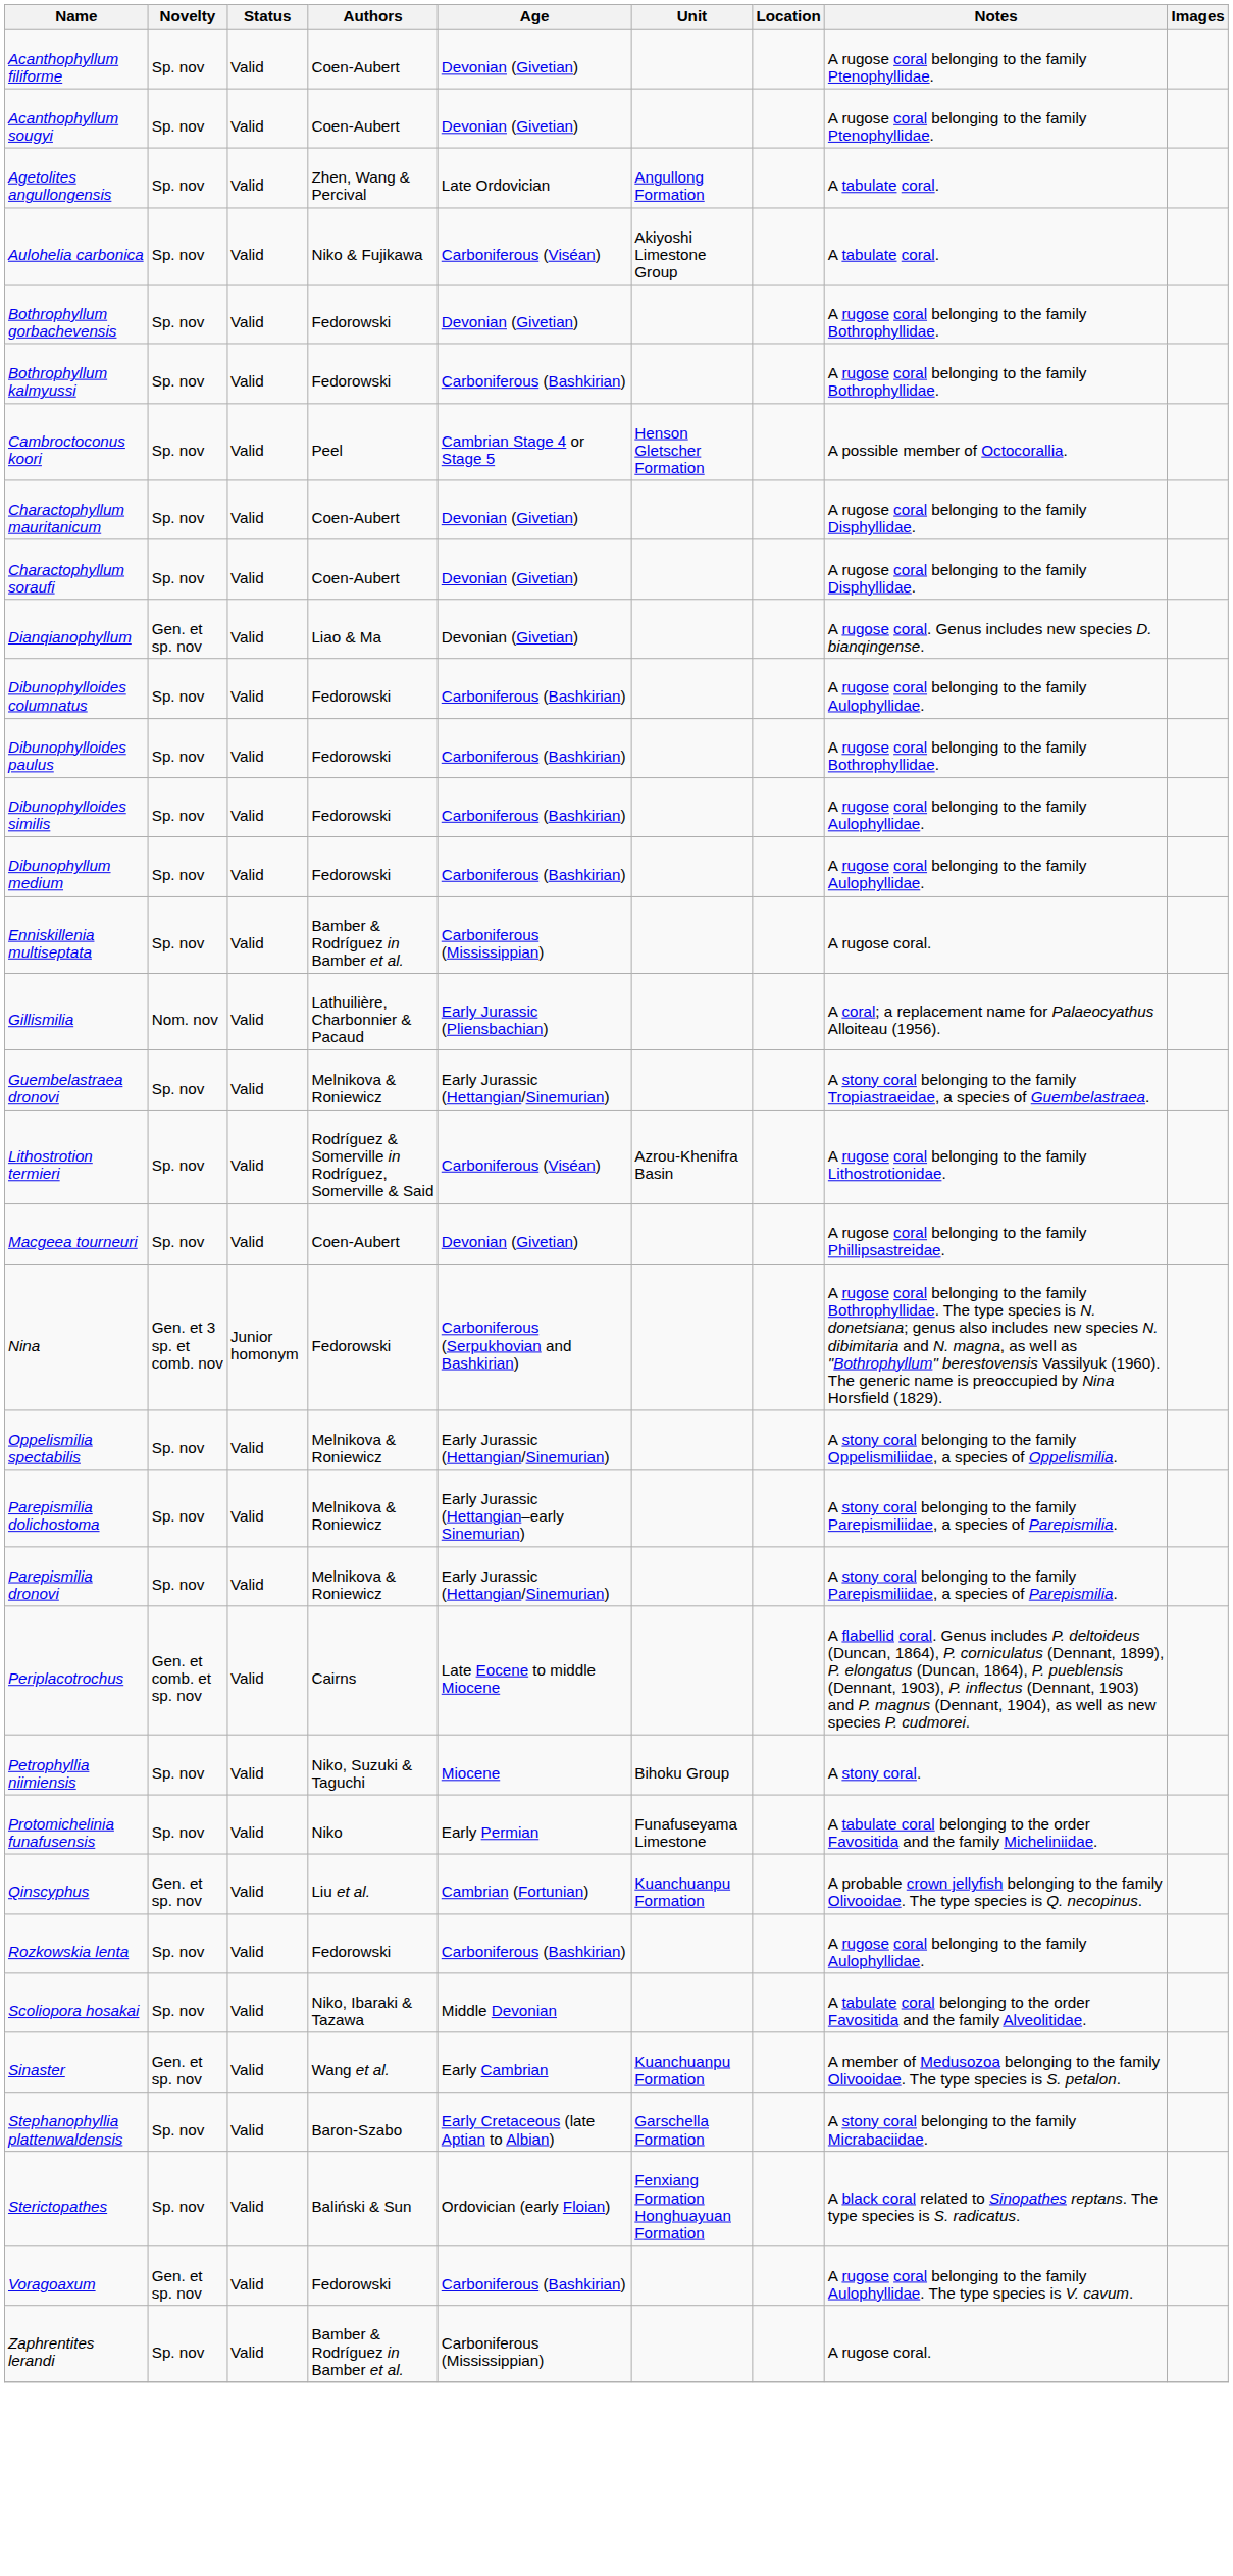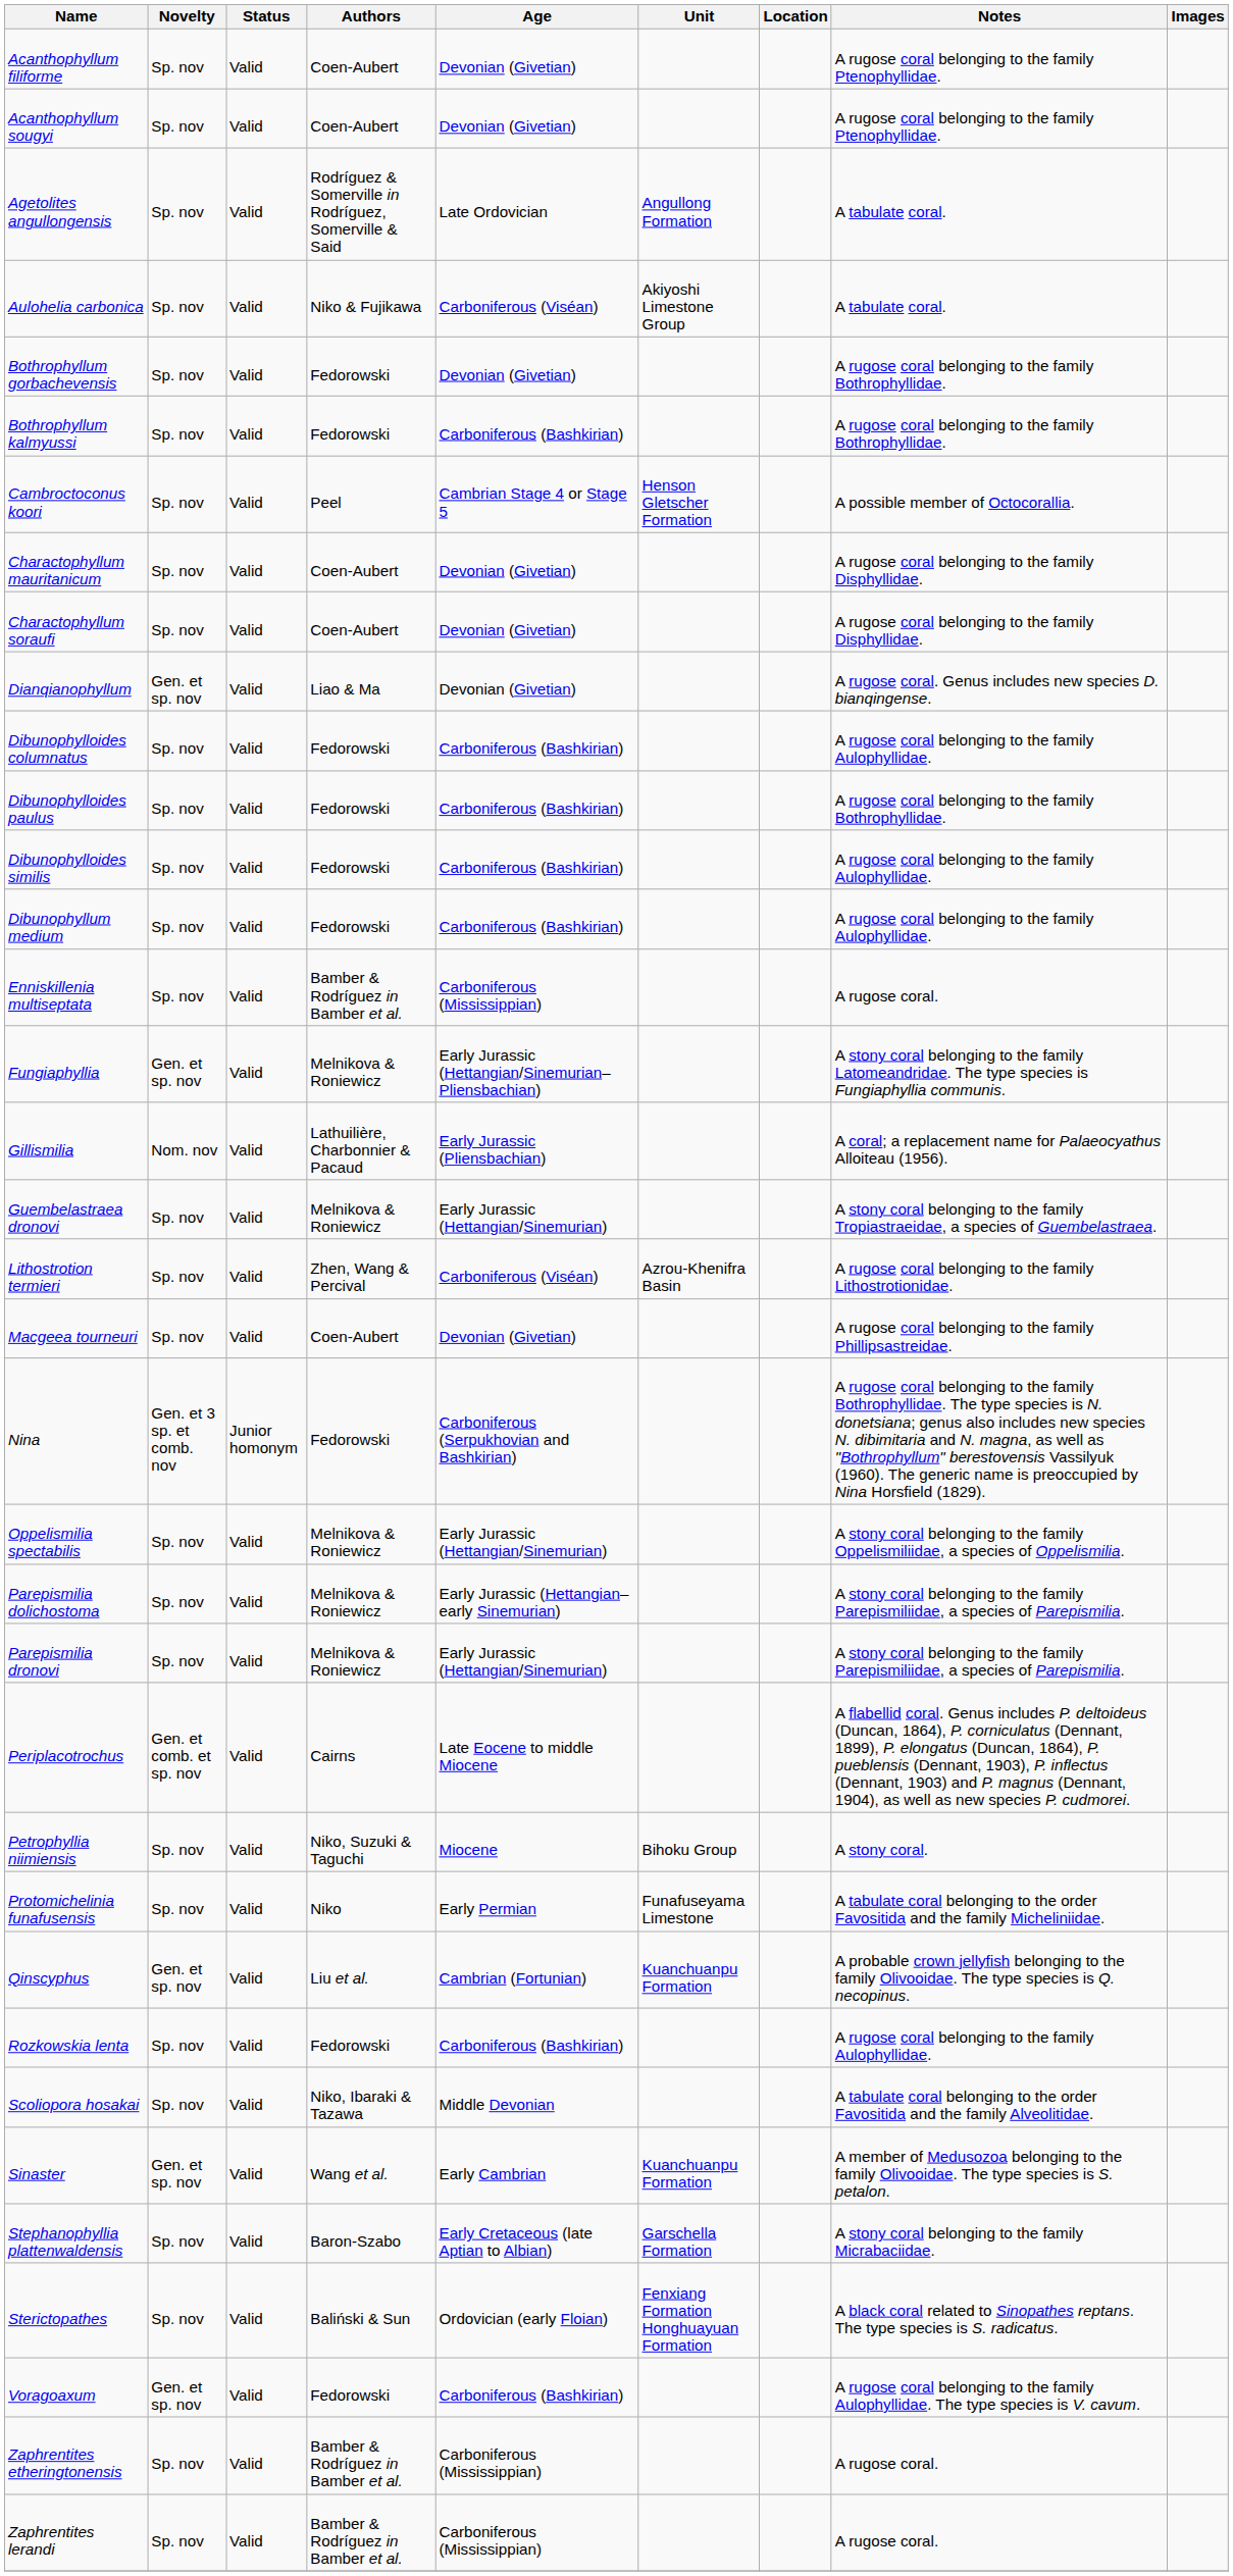Agetolites angullongensis | Authors: Zhen, Wang & Percival -> Rodríguez & Somerville in Rodríguez, Somerville & Said
+ row: Fungiaphyllia | Gen. et sp. nov | Valid | Melnikova & Roniewicz | Early Jurassic (Hettangian/Sinemurian–Pliensbachian) | A stony coral belonging to the family Latomeandridae. The type species is Fungiaphyllia communis.
Lithostrotion termieri | Authors: Rodríguez & Somerville in Rodríguez, Somerville & Said -> Zhen, Wang & Percival
+ row: Zaphrentites etheringtonensis | Sp. nov | Valid | Bamber & Rodríguez in Bamber et al. | Carboniferous (Mississippian) | A rugose coral.
